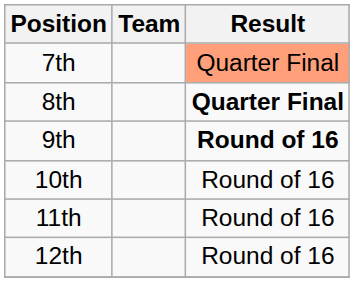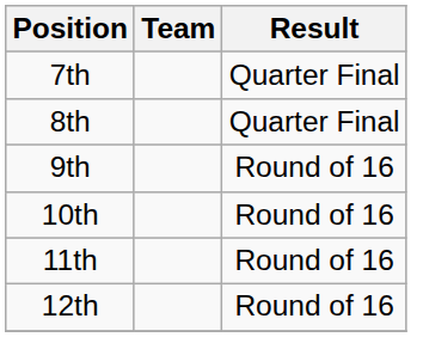7th | Result: lightsalmon background -> no background
8th | Result: bold -> normal
9th | Result: bold -> normal
